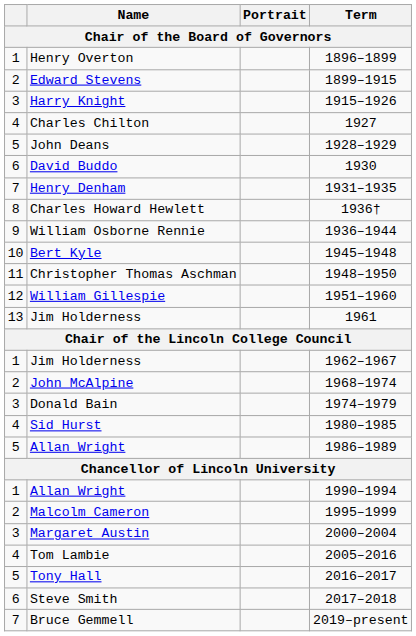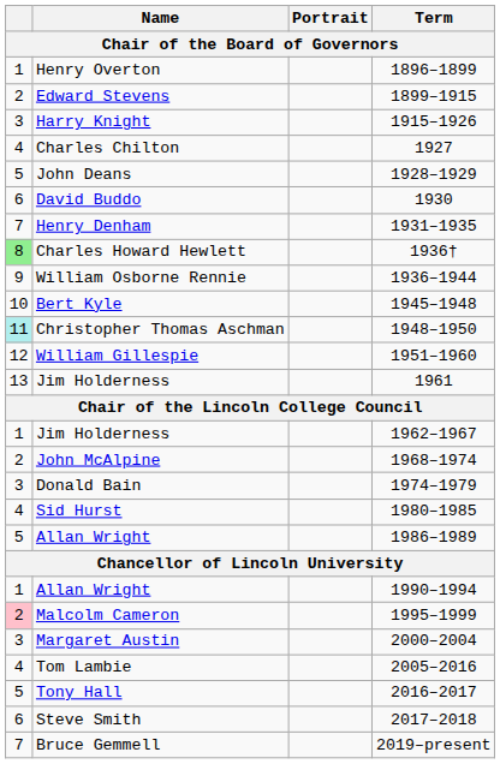Charles Howard Hewlett | column 1: no background -> lightgreen background
Christopher Thomas Aschman | column 1: no background -> paleturquoise background
Malcolm Cameron | column 1: no background -> pink background
